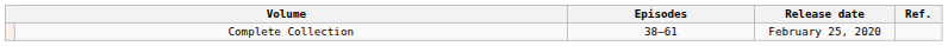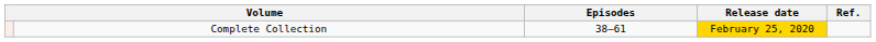Complete Collection | Release date: no background -> gold background
